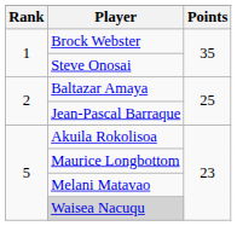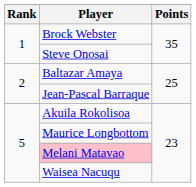Melani Matavao | Player: no background -> pink background
Waisea Nacuqu | Player: lightgrey background -> no background
